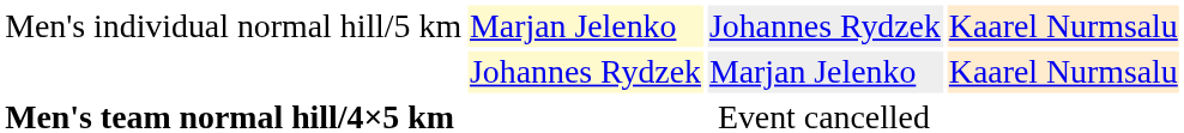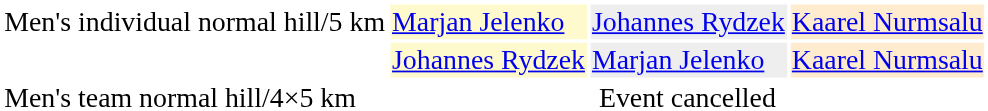Men's team normal hill/4×5 km | column 1: bold -> normal
